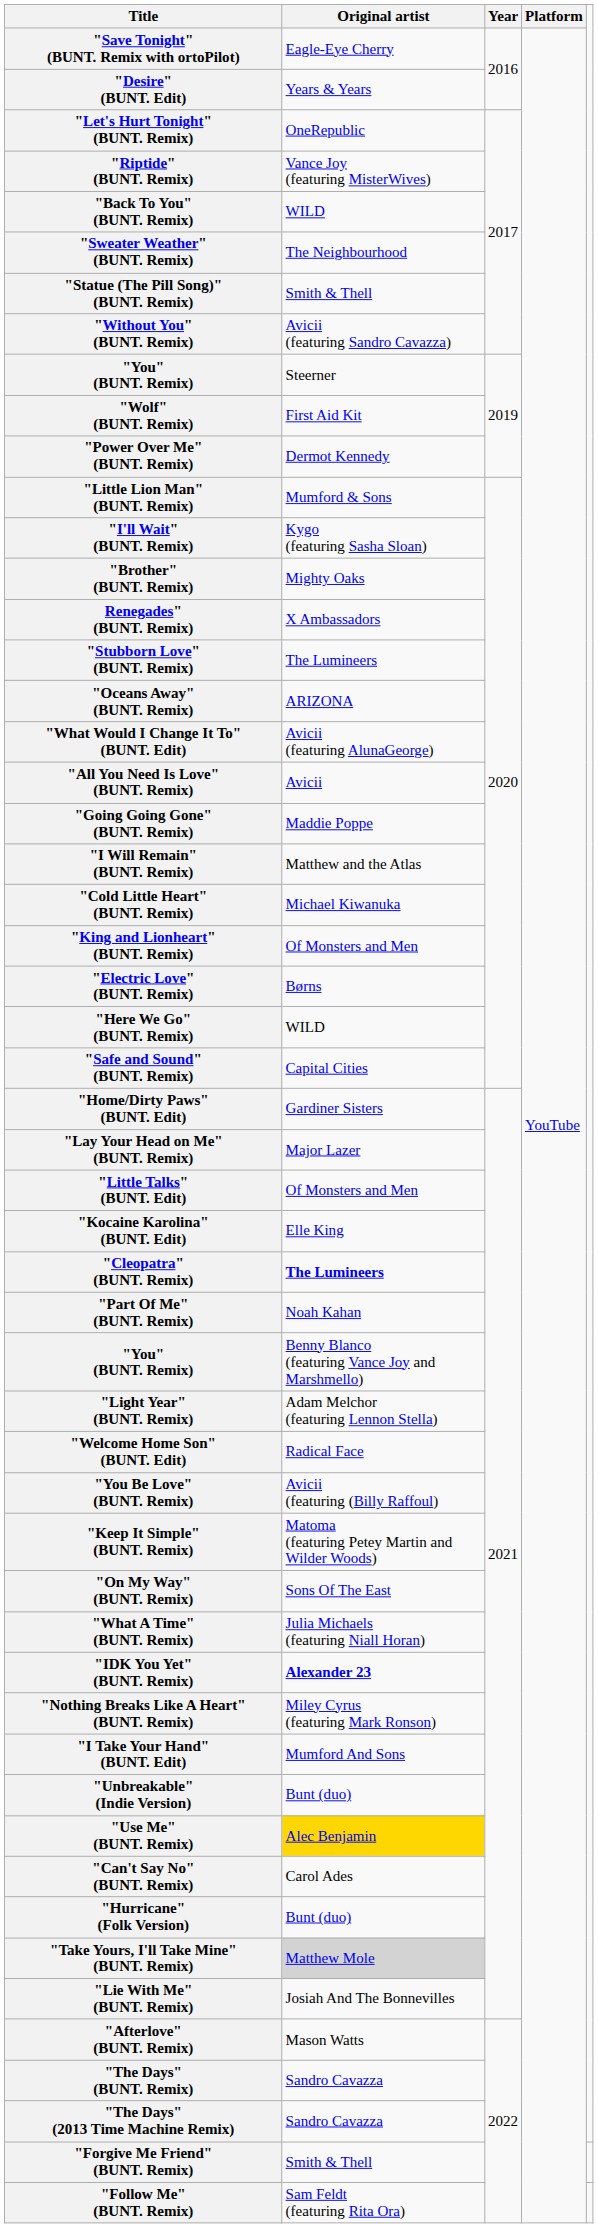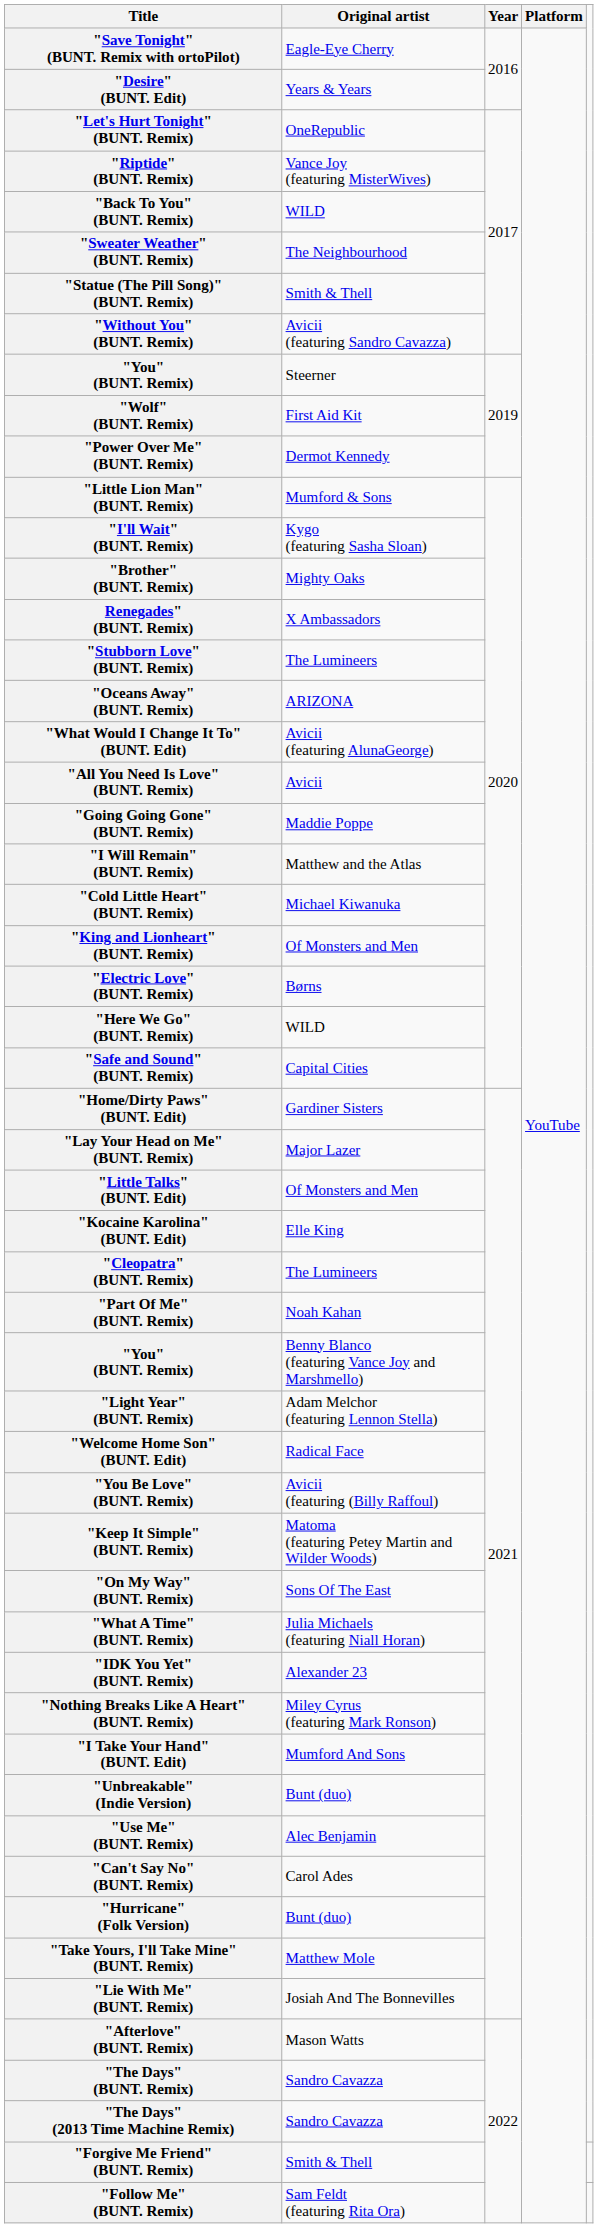"Cleopatra" (BUNT. Remix) | Original artist: bold -> normal
"IDK You Yet" (BUNT. Remix) | Original artist: bold -> normal
"Use Me" (BUNT. Remix) | Original artist: gold background -> no background
"Take Yours, I'll Take Mine" (BUNT. Remix) | Original artist: lightgrey background -> no background
